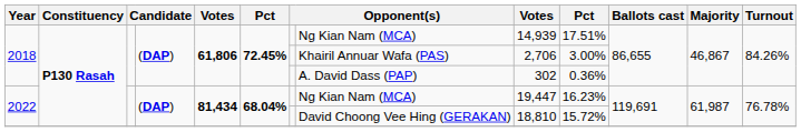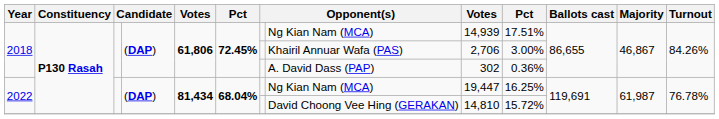row 5 | column 10: 16.23% -> 16.25%
row 6 | column 9: 18,810 -> 14,810
